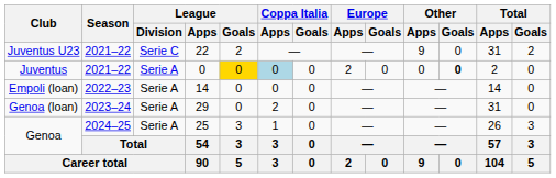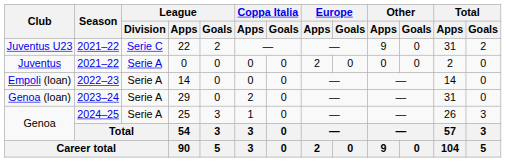Juventus | League / Goals: gold background -> no background
Juventus | Coppa Italia / Apps: lightblue background -> no background
Juventus | Other / Goals: bold -> normal
